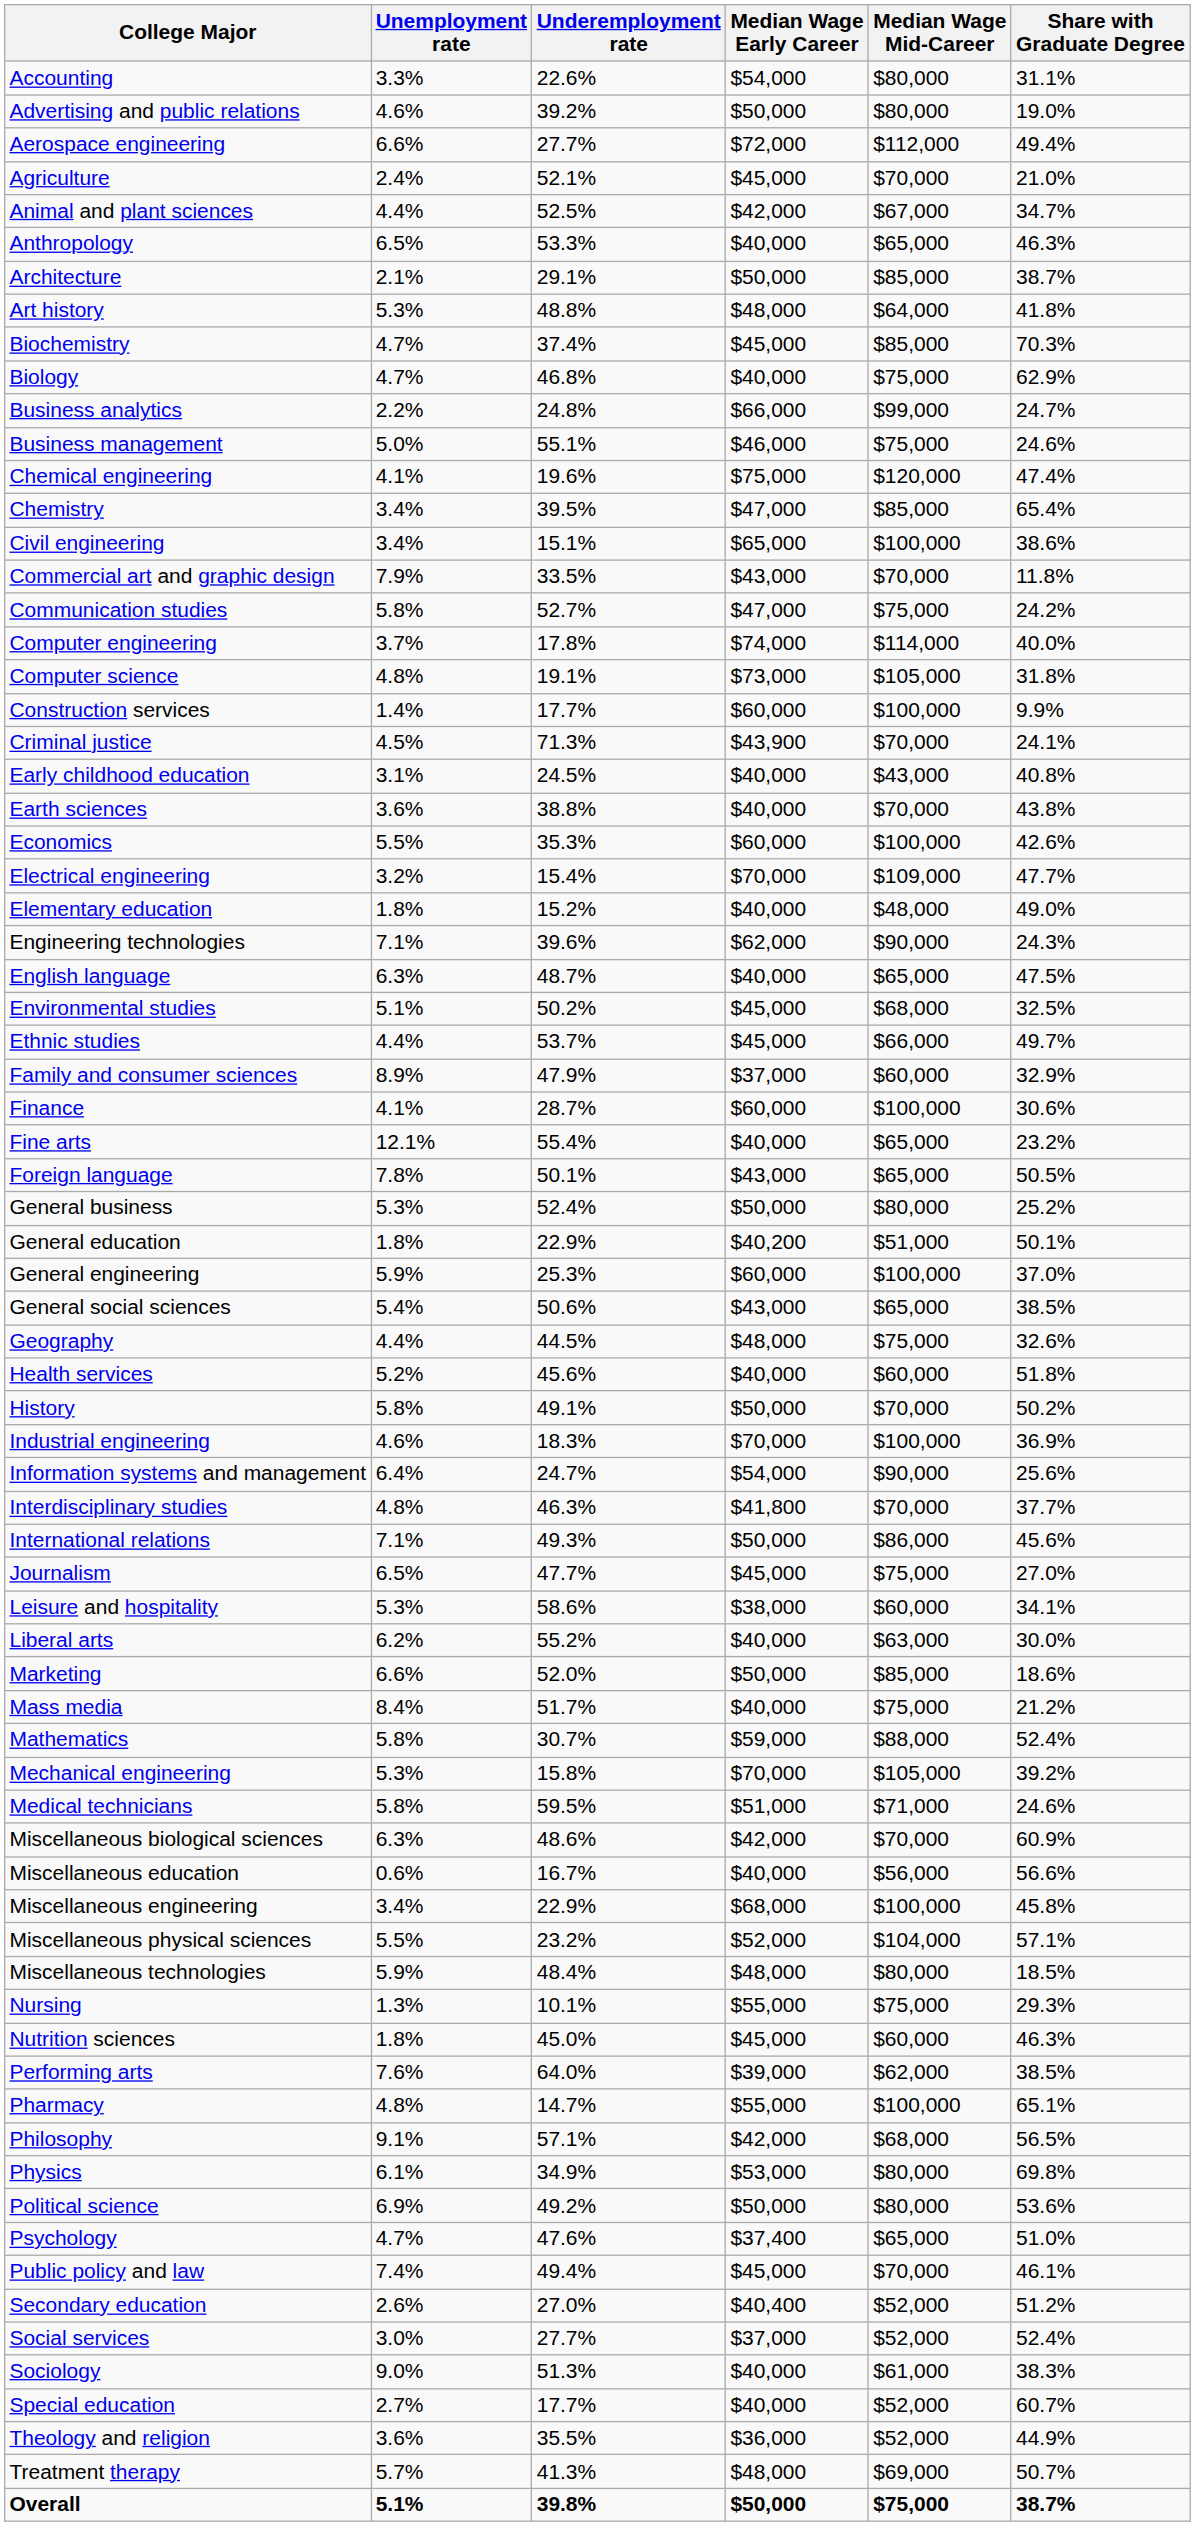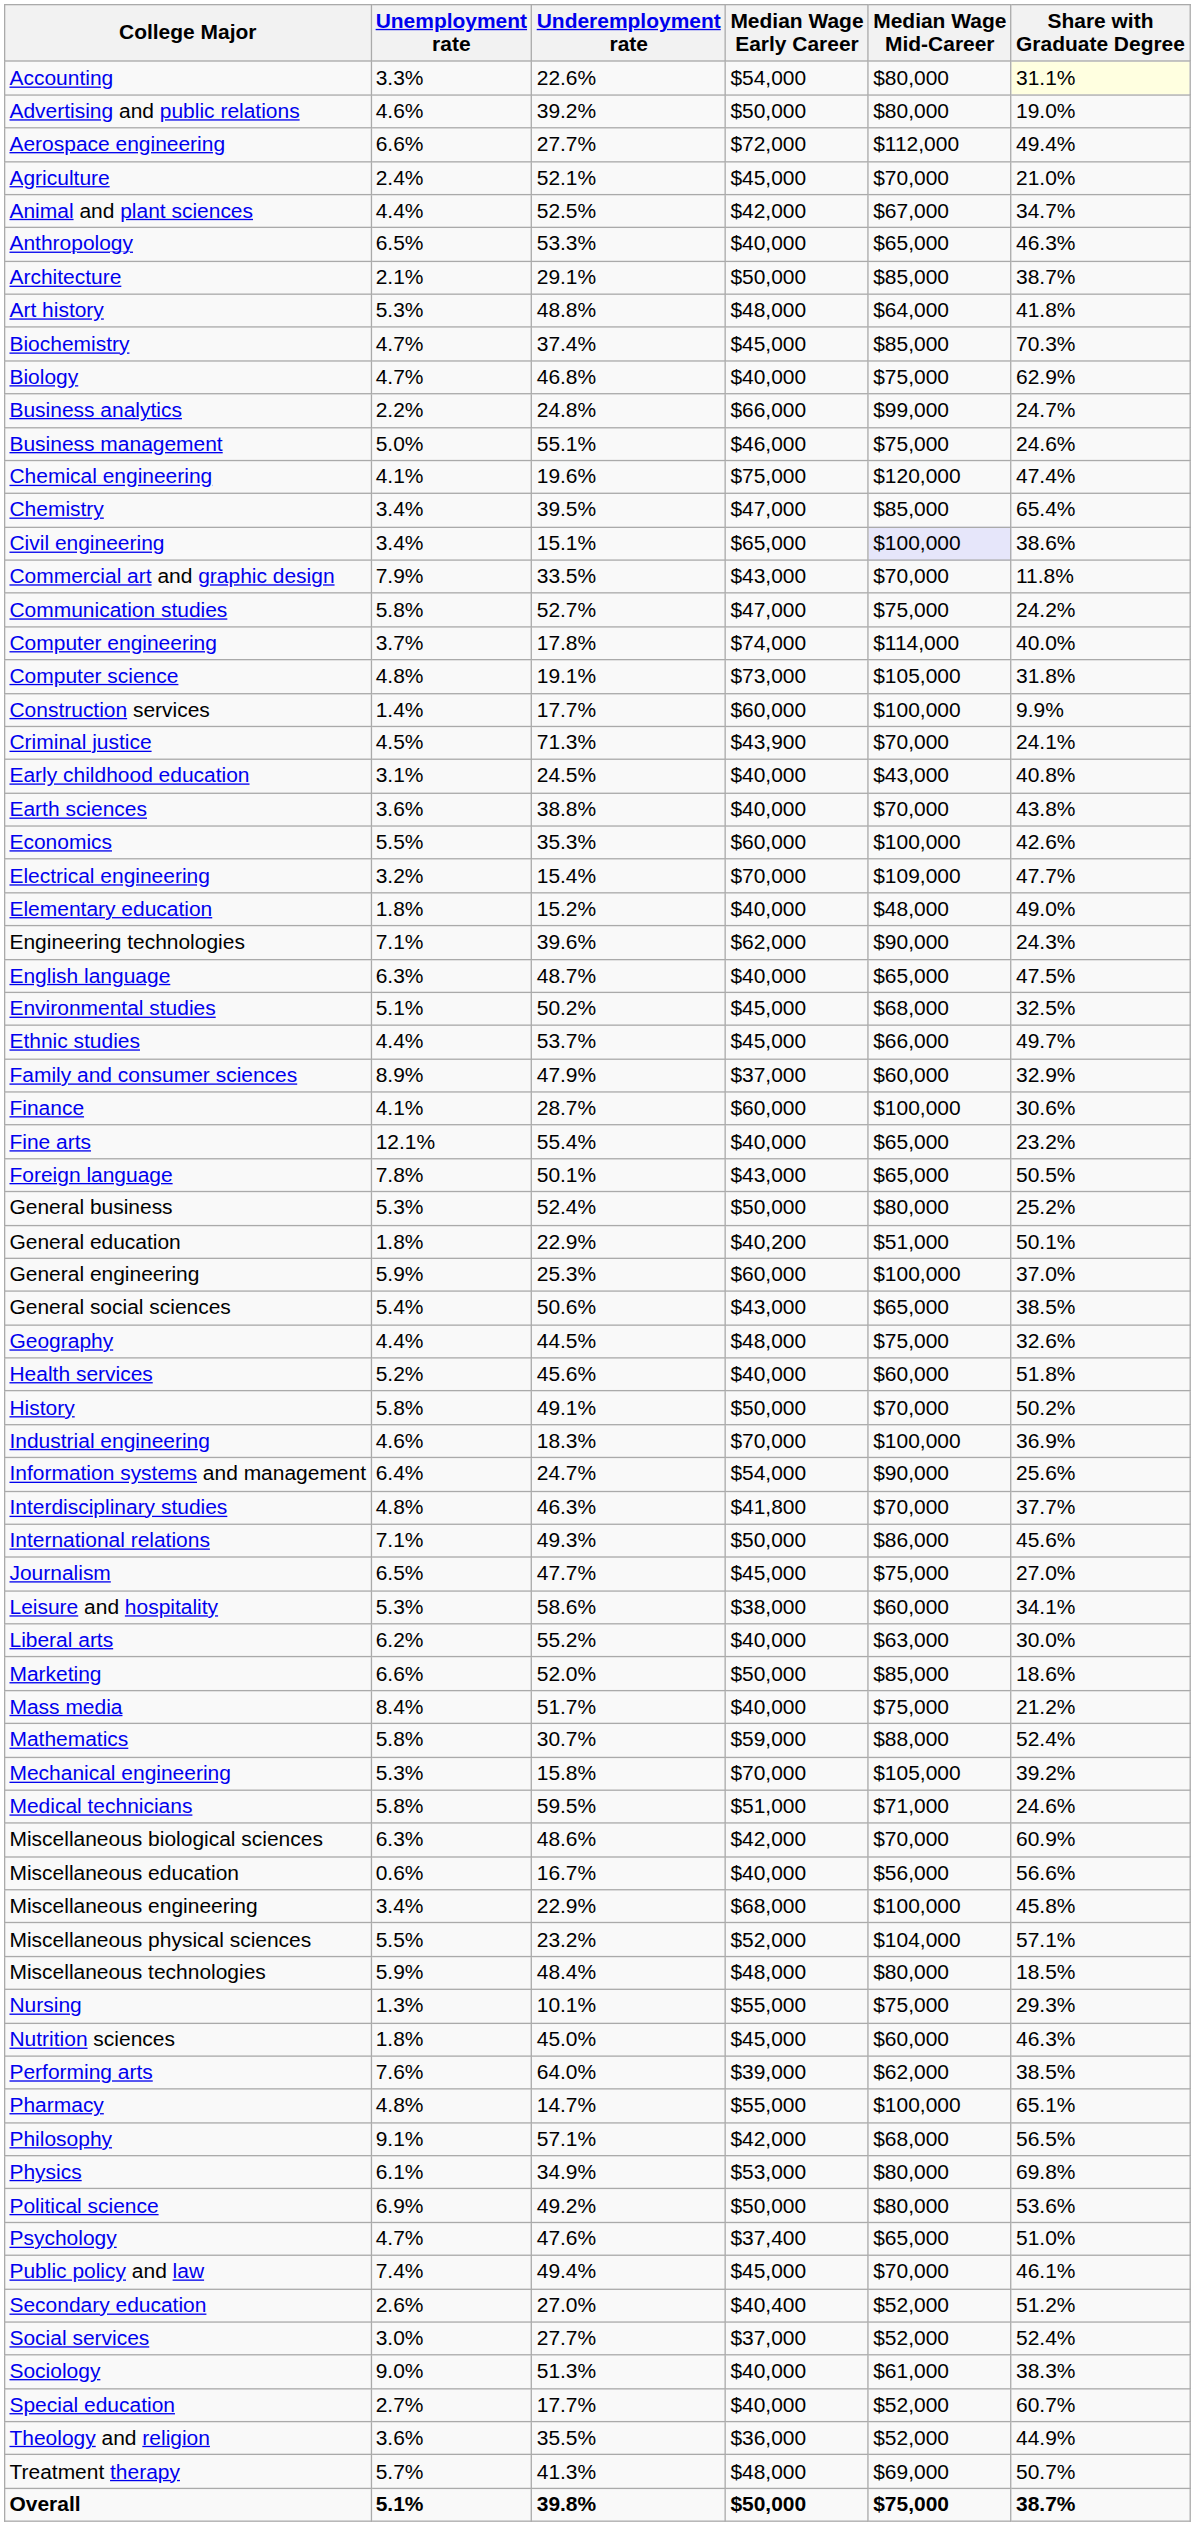Accounting | Share with Graduate Degree: no background -> lightyellow background
Civil engineering | Median Wage Mid-Career: no background -> lavender background
